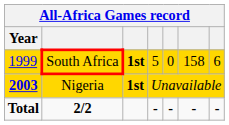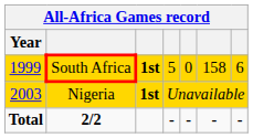Nigeria | Year: bold -> normal
